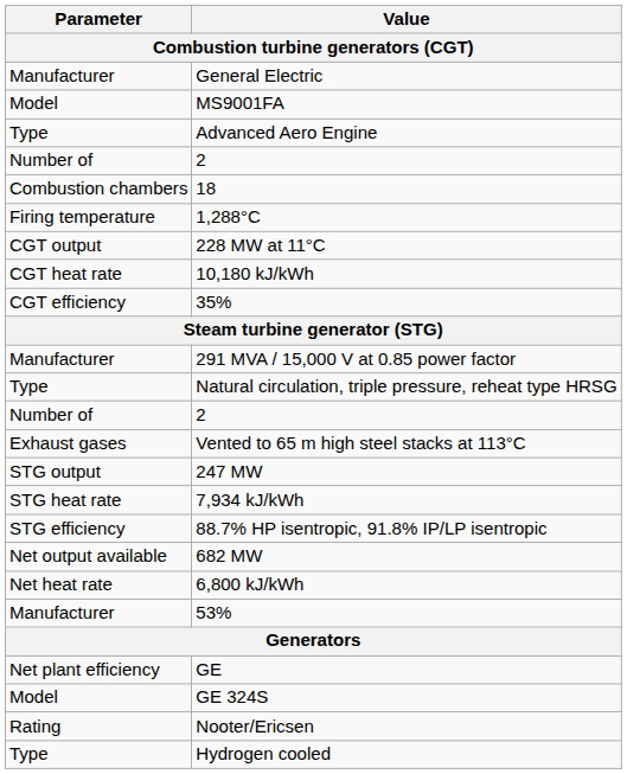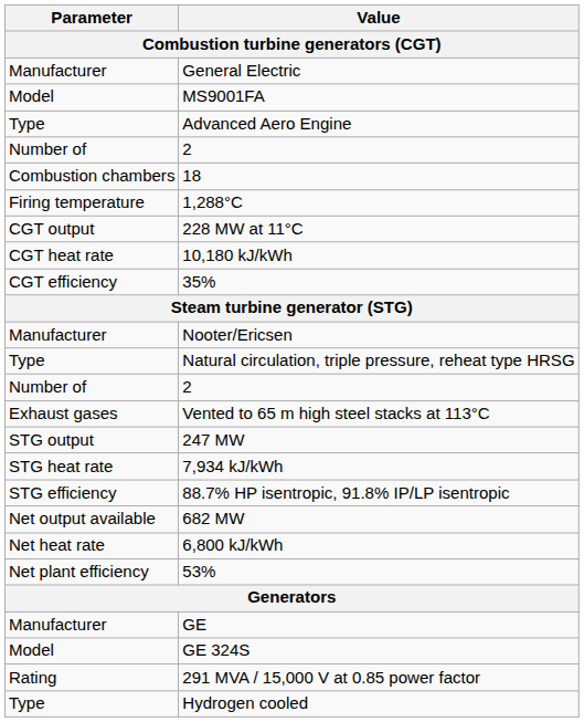row 13 | Value: 291 MVA / 15,000 V at 0.85 power factor -> Nooter/Ericsen
row 22 | Parameter: Manufacturer -> Net plant efficiency
row 24 | Parameter: Net plant efficiency -> Manufacturer
row 26 | Value: Nooter/Ericsen -> 291 MVA / 15,000 V at 0.85 power factor
